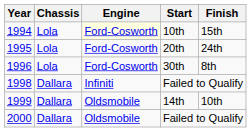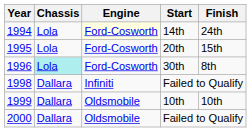1994 | Start: 10th -> 14th
1994 | Finish: 15th -> 24th
1995 | Finish: 24th -> 15th
1996 | Chassis: no background -> paleturquoise background
1999 | Start: 14th -> 10th
